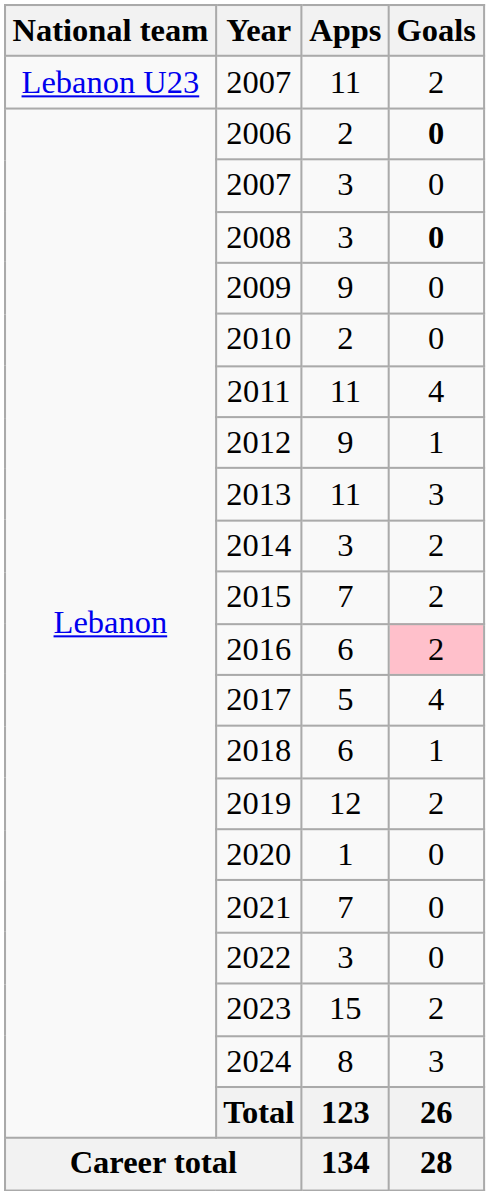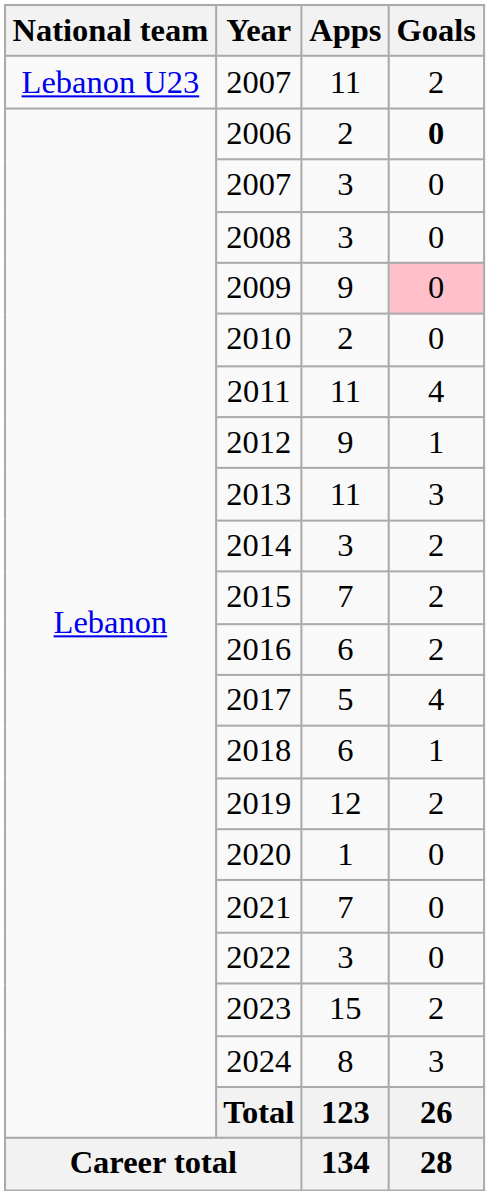2008 | Goals: bold -> normal
2009 | Goals: no background -> pink background
2016 | Goals: pink background -> no background
